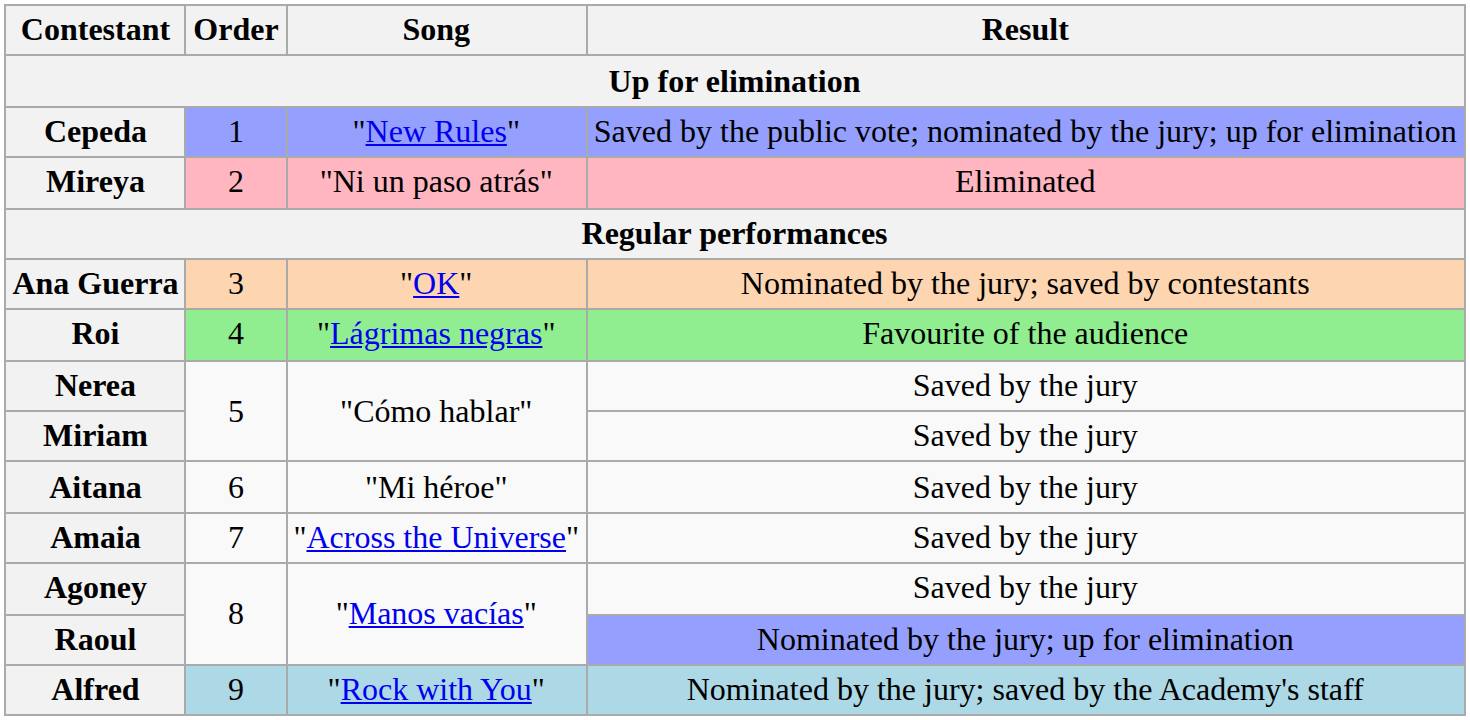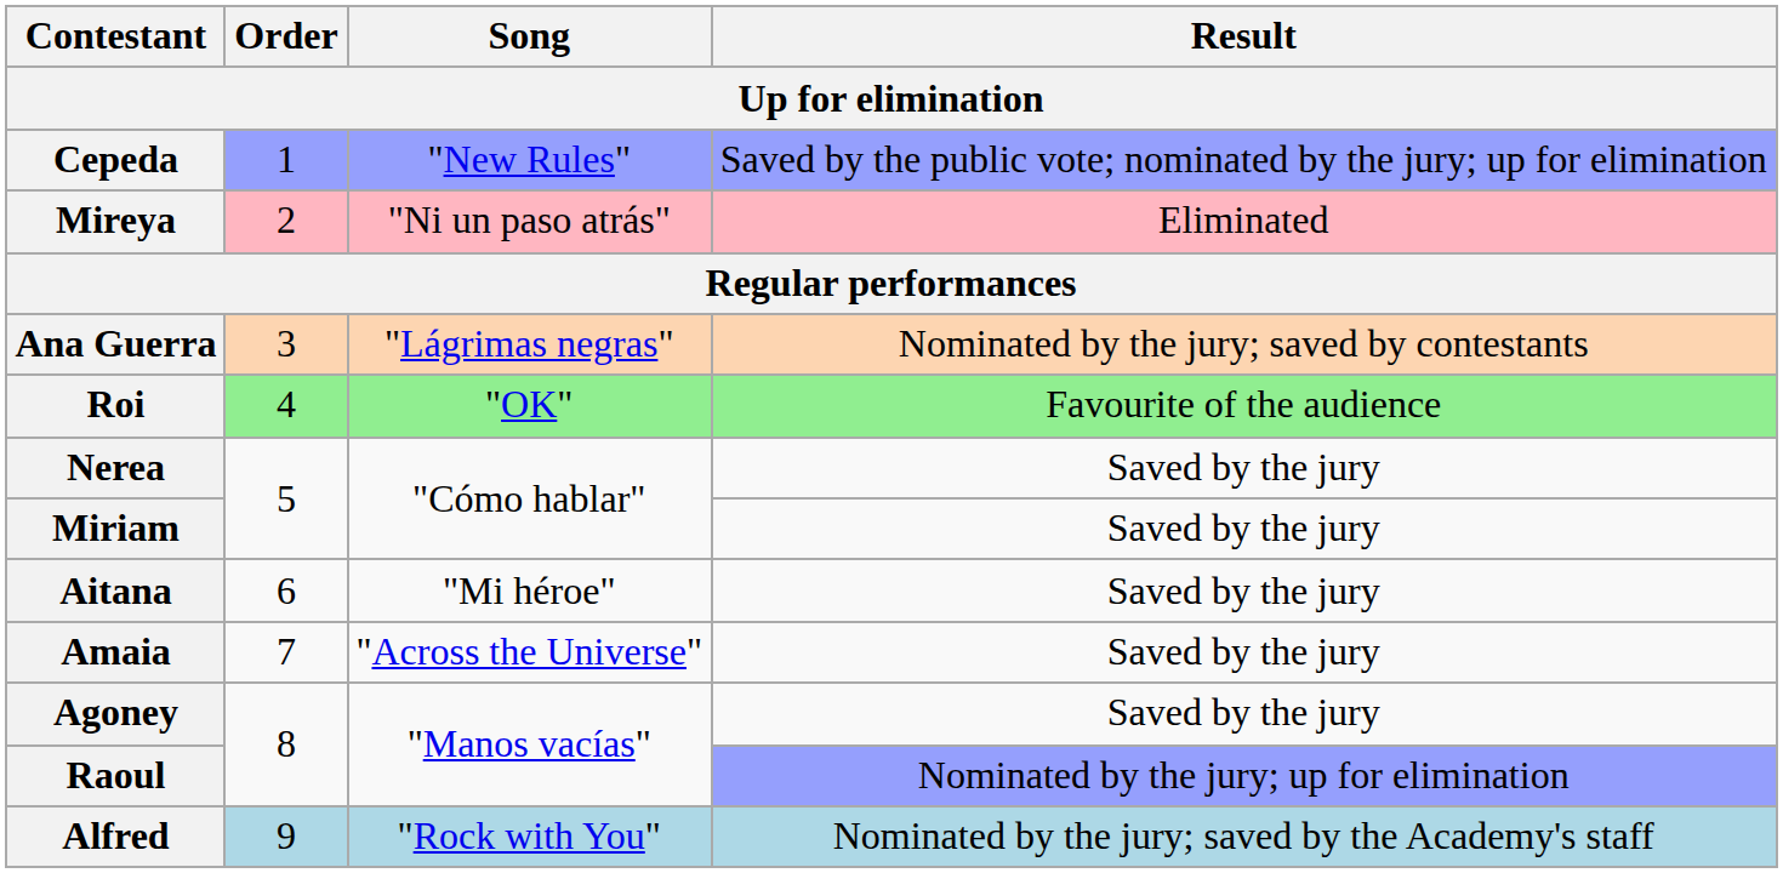Ana Guerra | Song: "OK" -> "Lágrimas negras"
Roi | Song: "Lágrimas negras" -> "OK"
